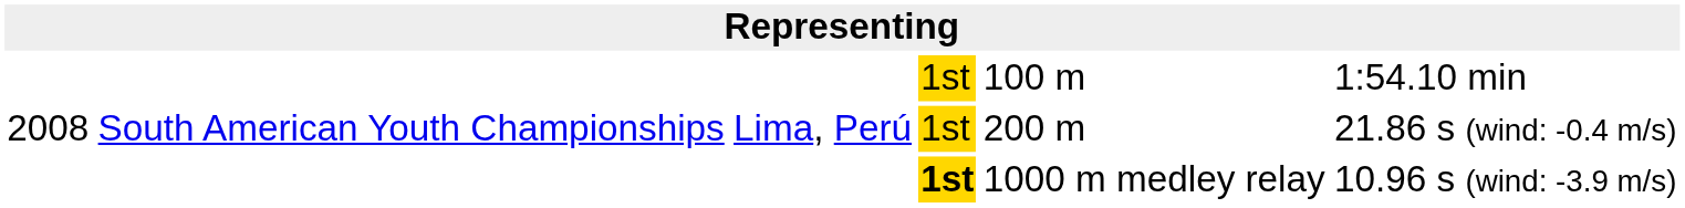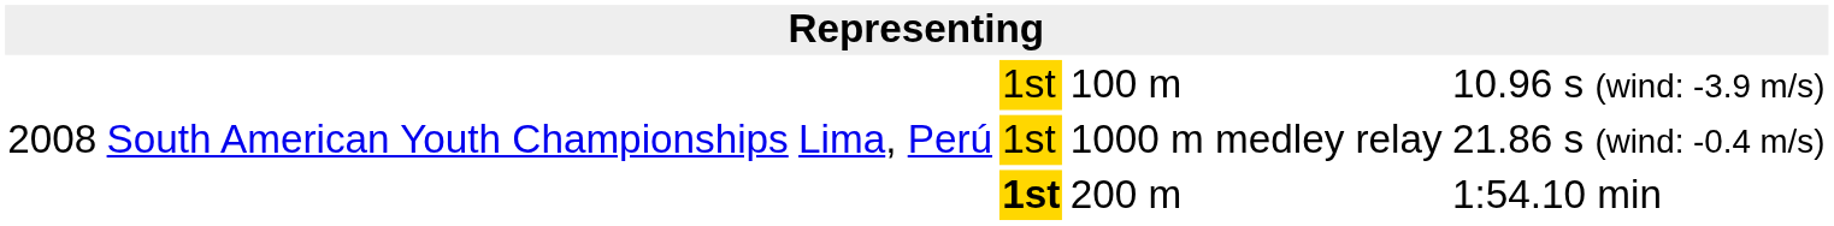row 2 | column 6: 1:54.10 min -> 10.96 s (wind: -3.9 m/s)
row 3 | column 5: 200 m -> 1000 m medley relay
row 4 | column 5: 1000 m medley relay -> 200 m
row 4 | column 6: 10.96 s (wind: -3.9 m/s) -> 1:54.10 min
